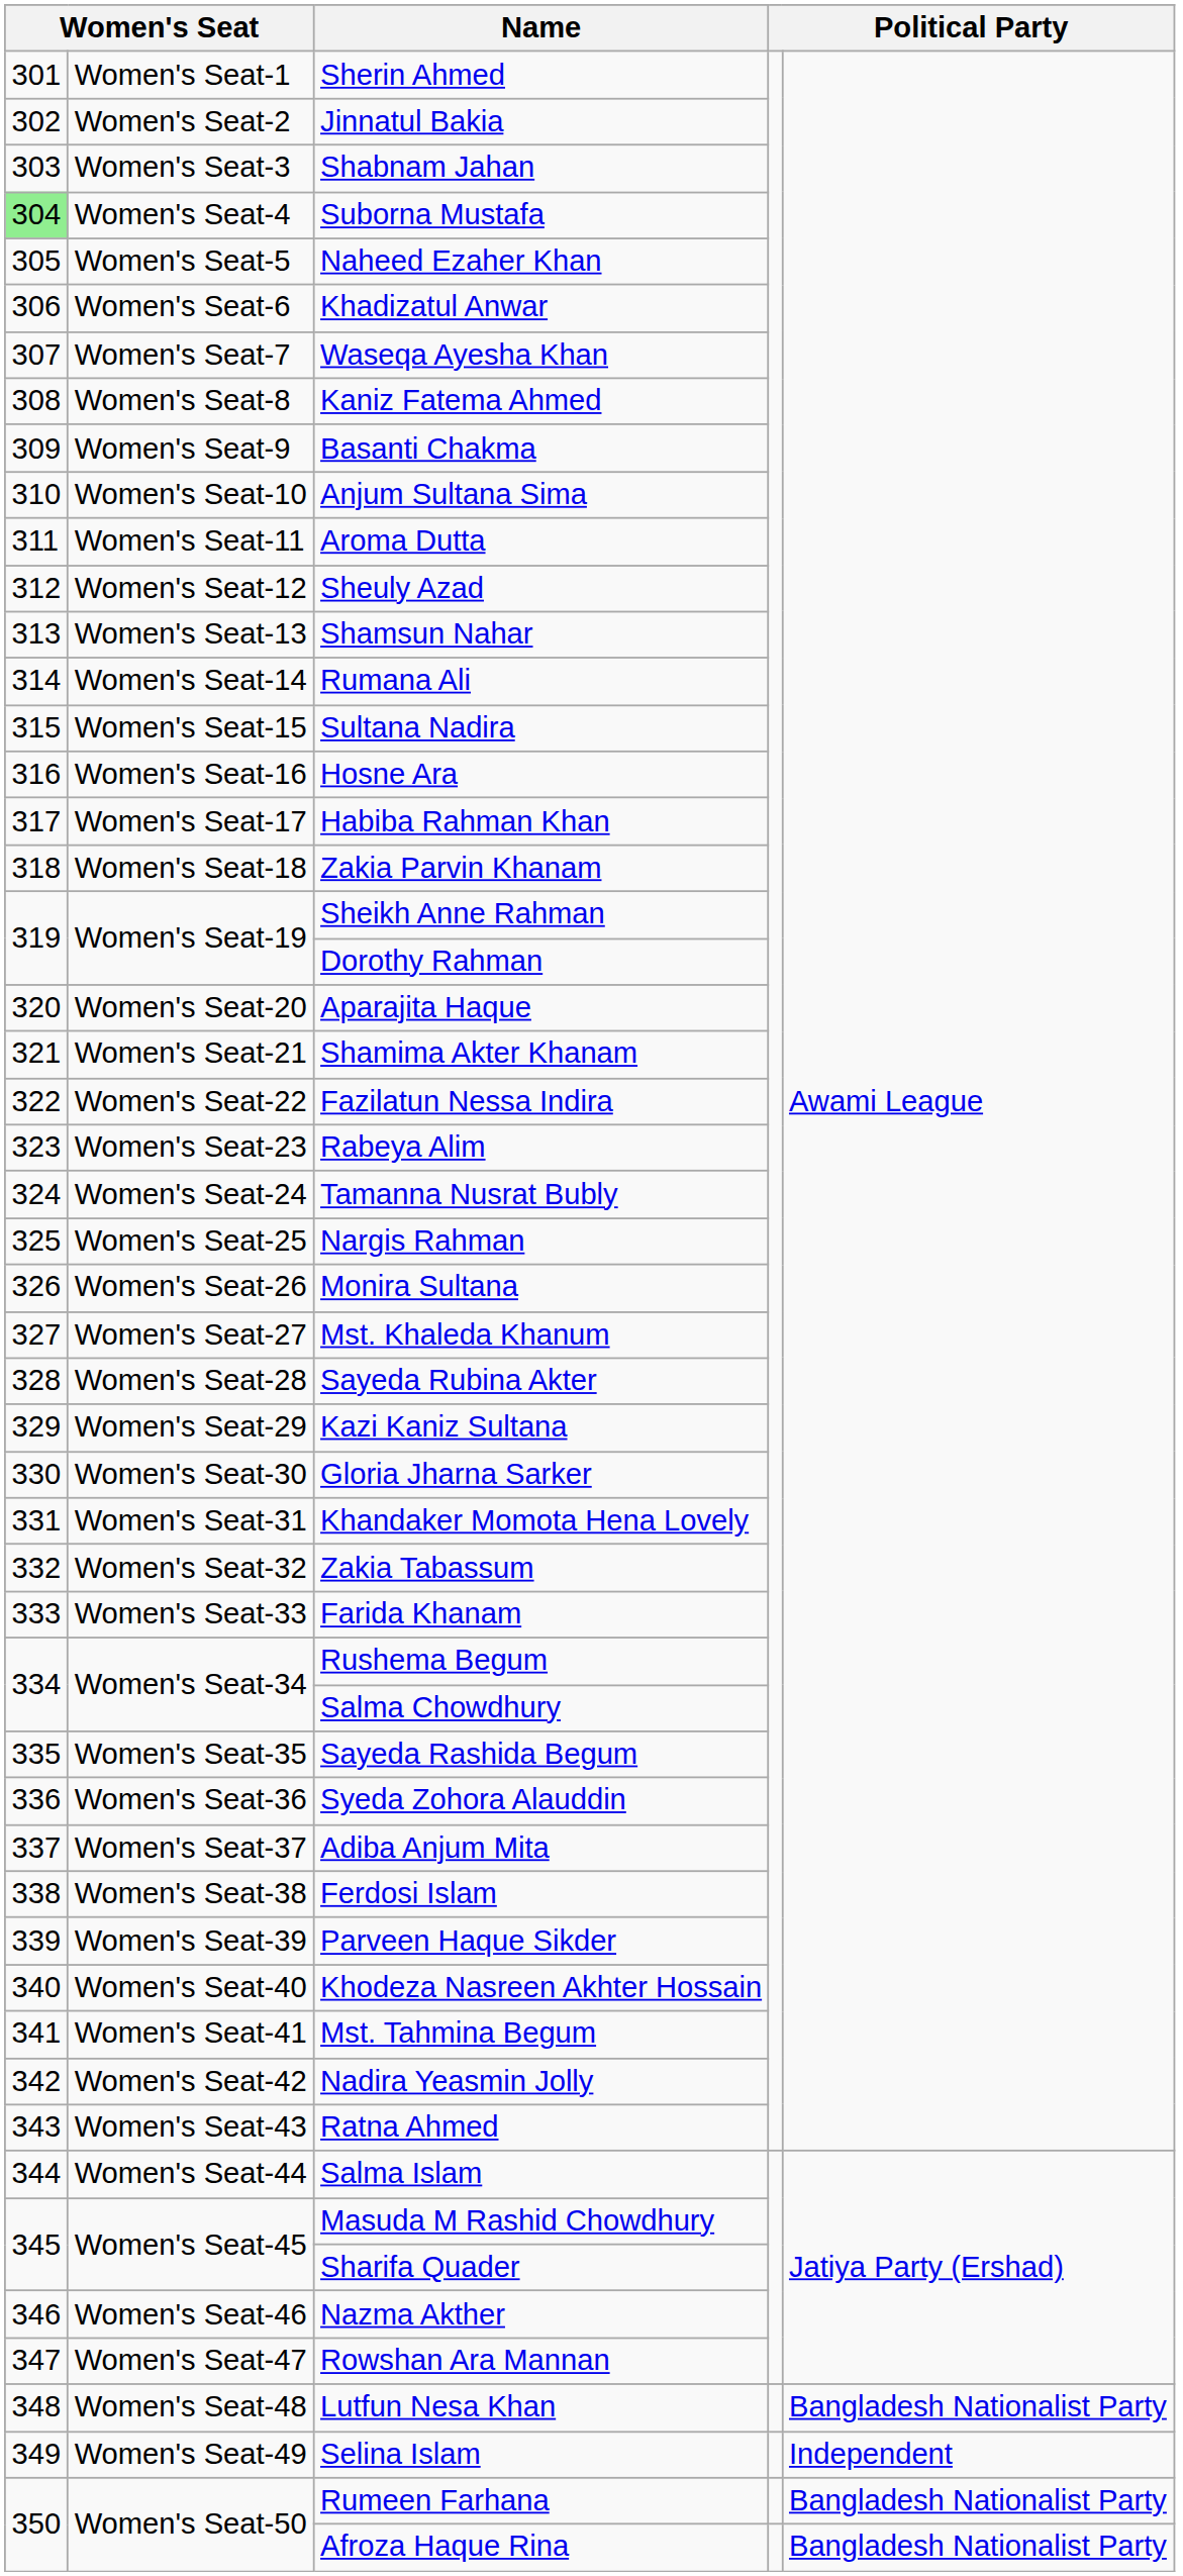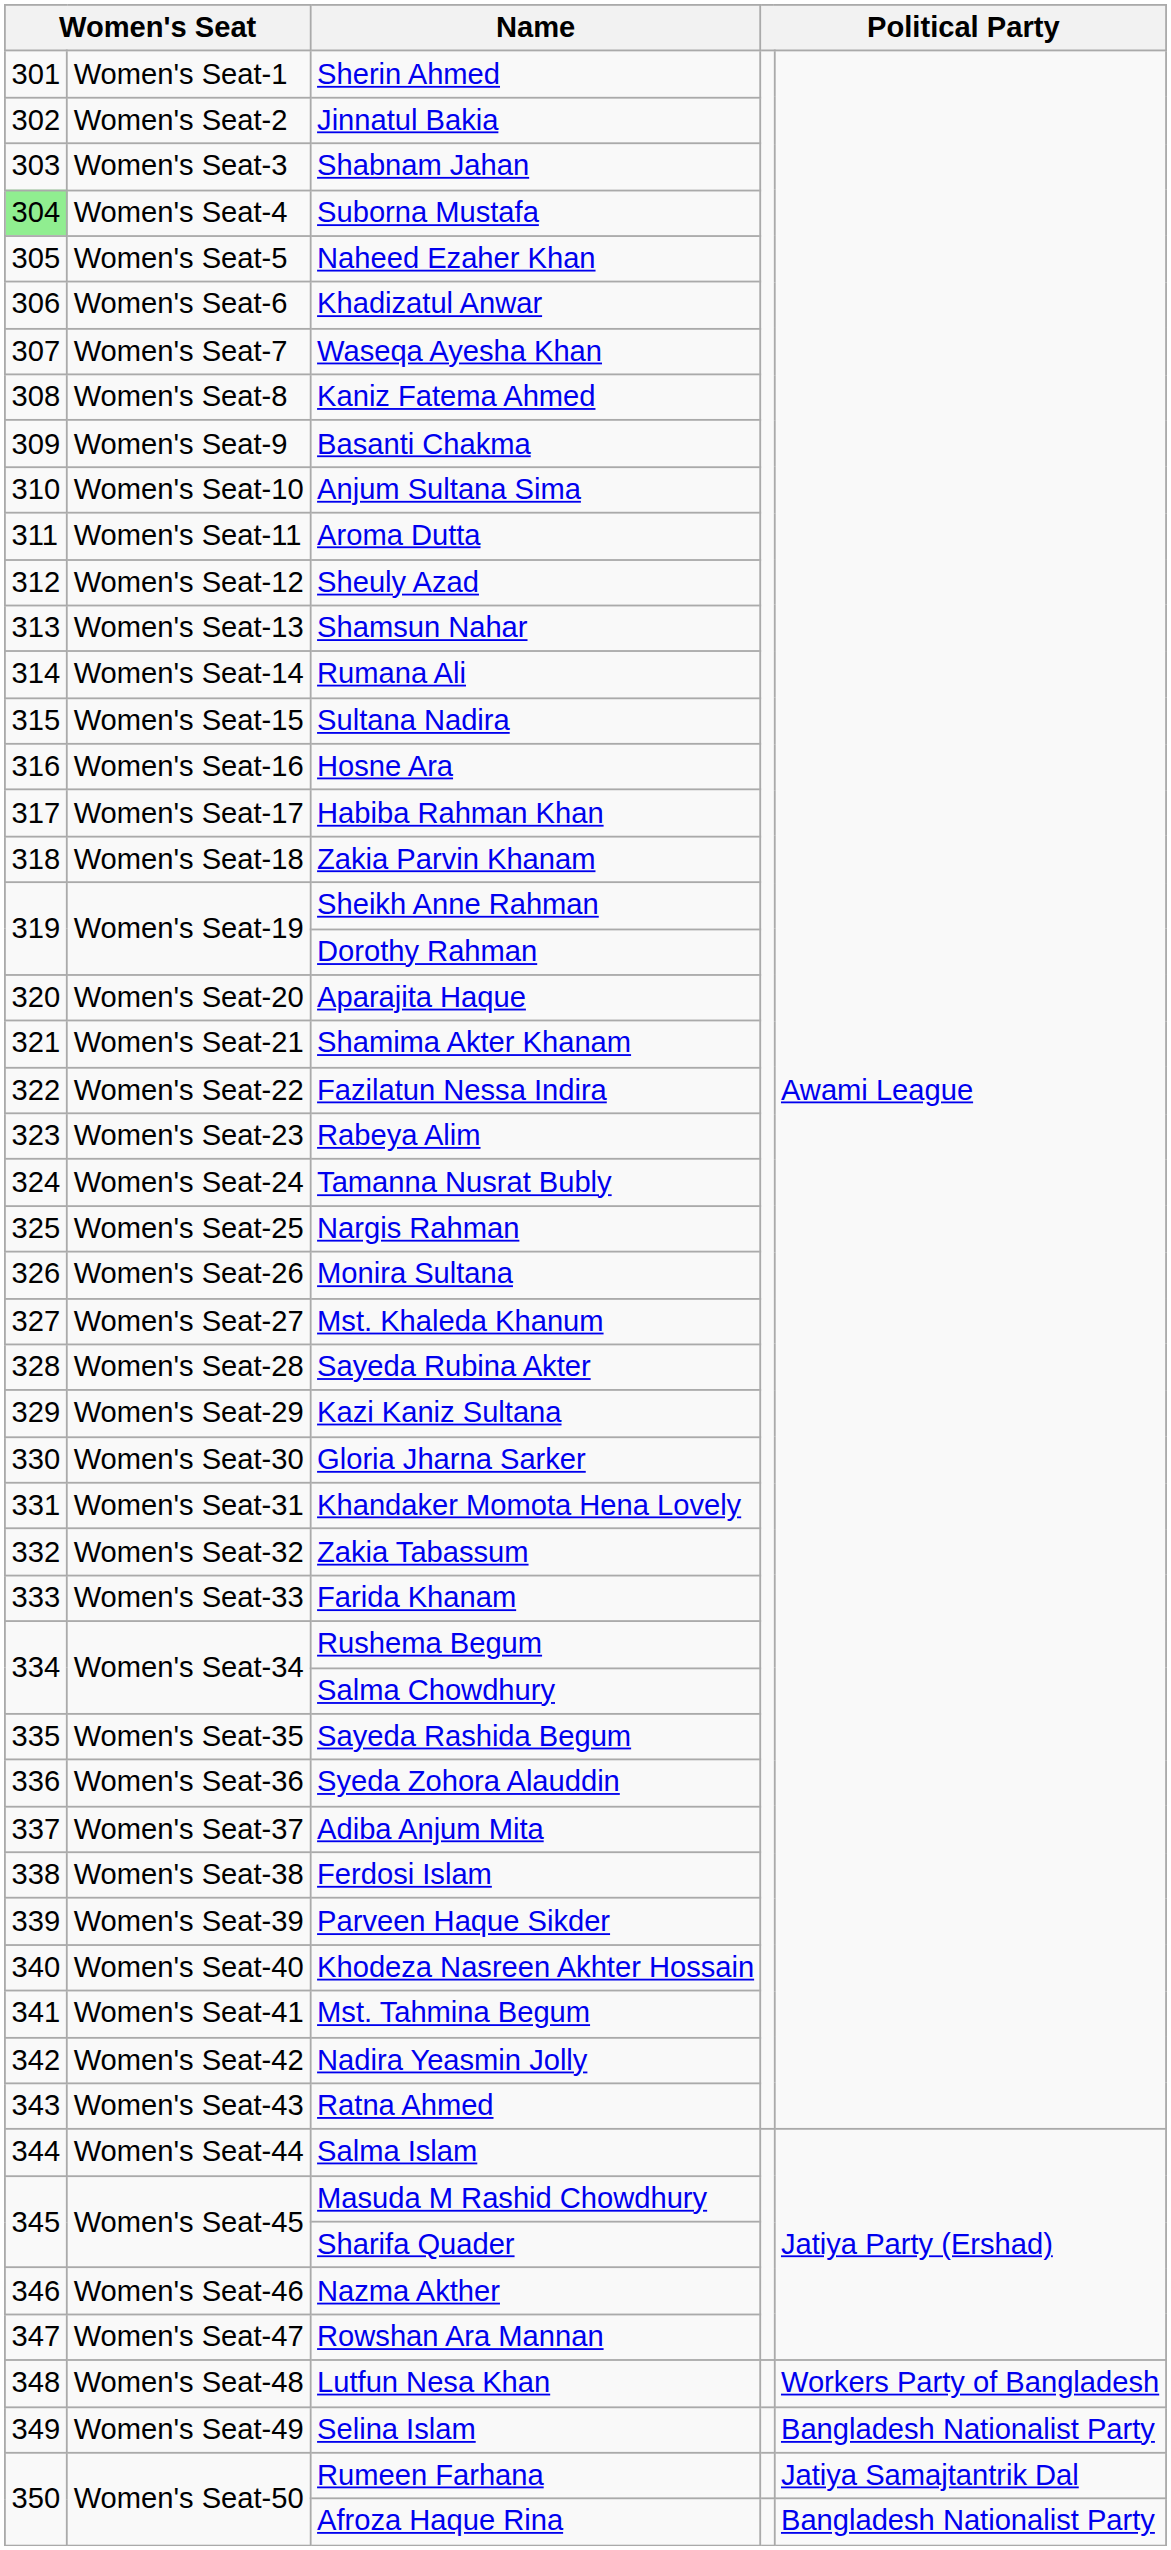Lutfun Nesa Khan | column 5: Bangladesh Nationalist Party -> Workers Party of Bangladesh
Selina Islam | column 5: Independent -> Bangladesh Nationalist Party
Rumeen Farhana | column 5: Bangladesh Nationalist Party -> Jatiya Samajtantrik Dal
